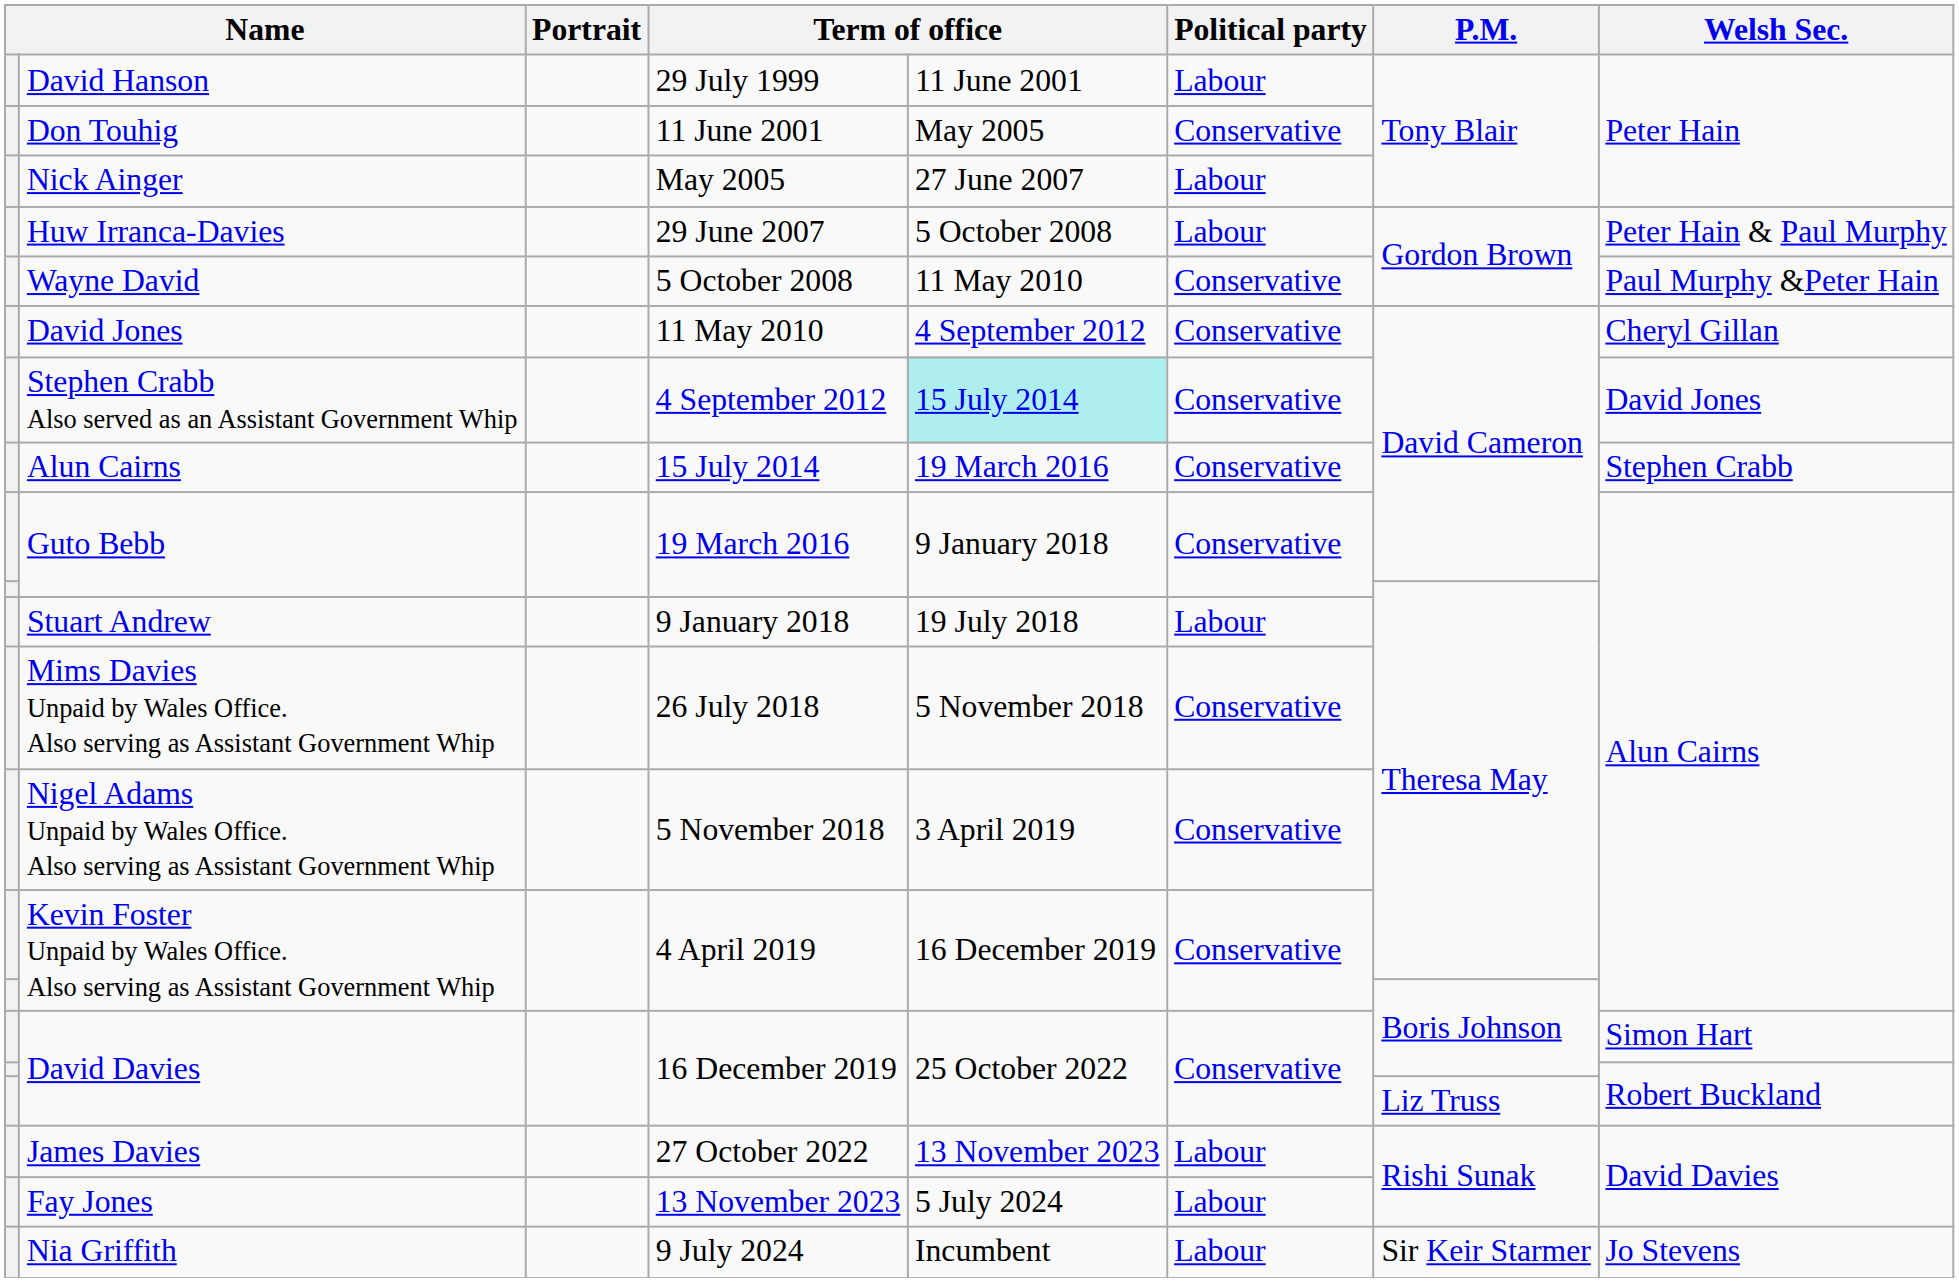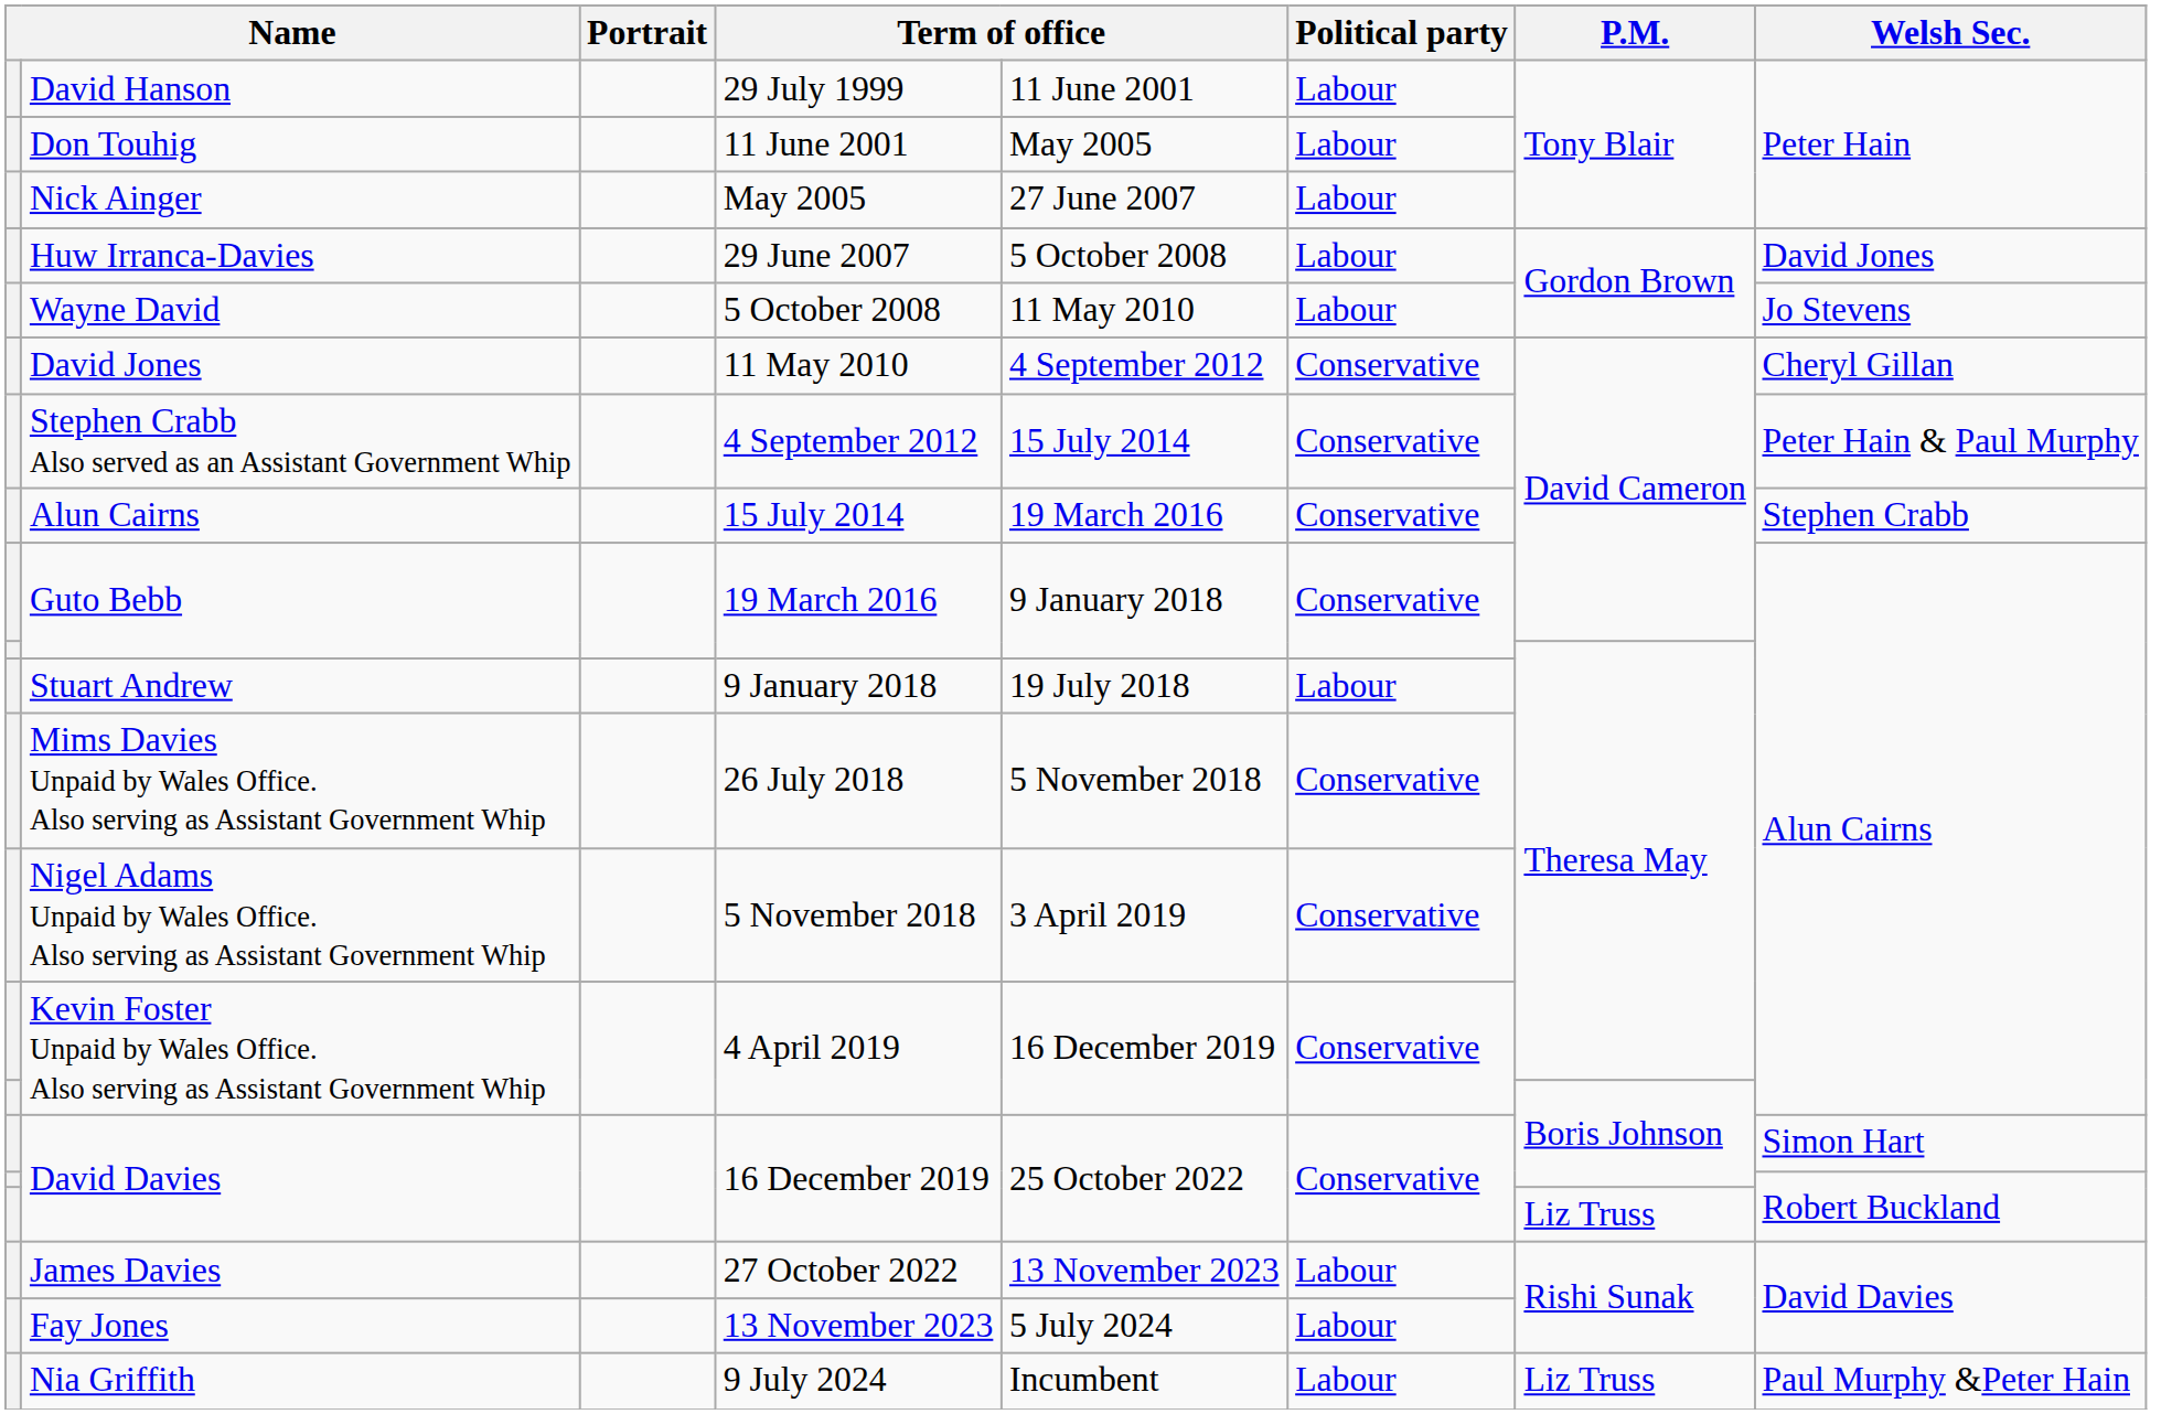Don Touhig | Political party: Conservative -> Labour
Huw Irranca-Davies | Welsh Sec.: Peter Hain & Paul Murphy -> David Jones
Wayne David | Political party: Conservative -> Labour
Wayne David | Welsh Sec.: Paul Murphy &Peter Hain -> Jo Stevens
Stephen Crabb Also served as an Assistant Government Whip | column 5: paleturquoise background -> no background
Stephen Crabb Also served as an Assistant Government Whip | Welsh Sec.: David Jones -> Peter Hain & Paul Murphy
Nia Griffith | P.M.: Sir Keir Starmer -> Liz Truss
Nia Griffith | Welsh Sec.: Jo Stevens -> Paul Murphy &Peter Hain
